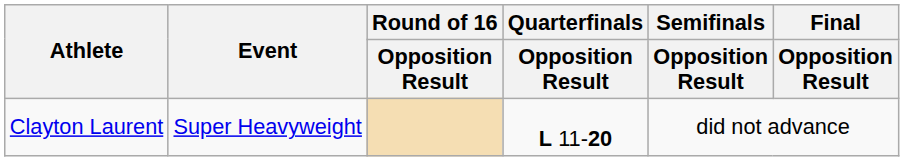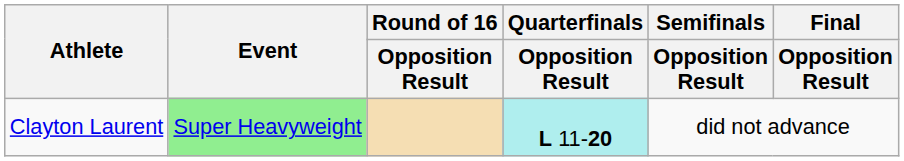Clayton Laurent | Event: no background -> lightgreen background
Clayton Laurent | Quarterfinals / Opposition Result: no background -> paleturquoise background
